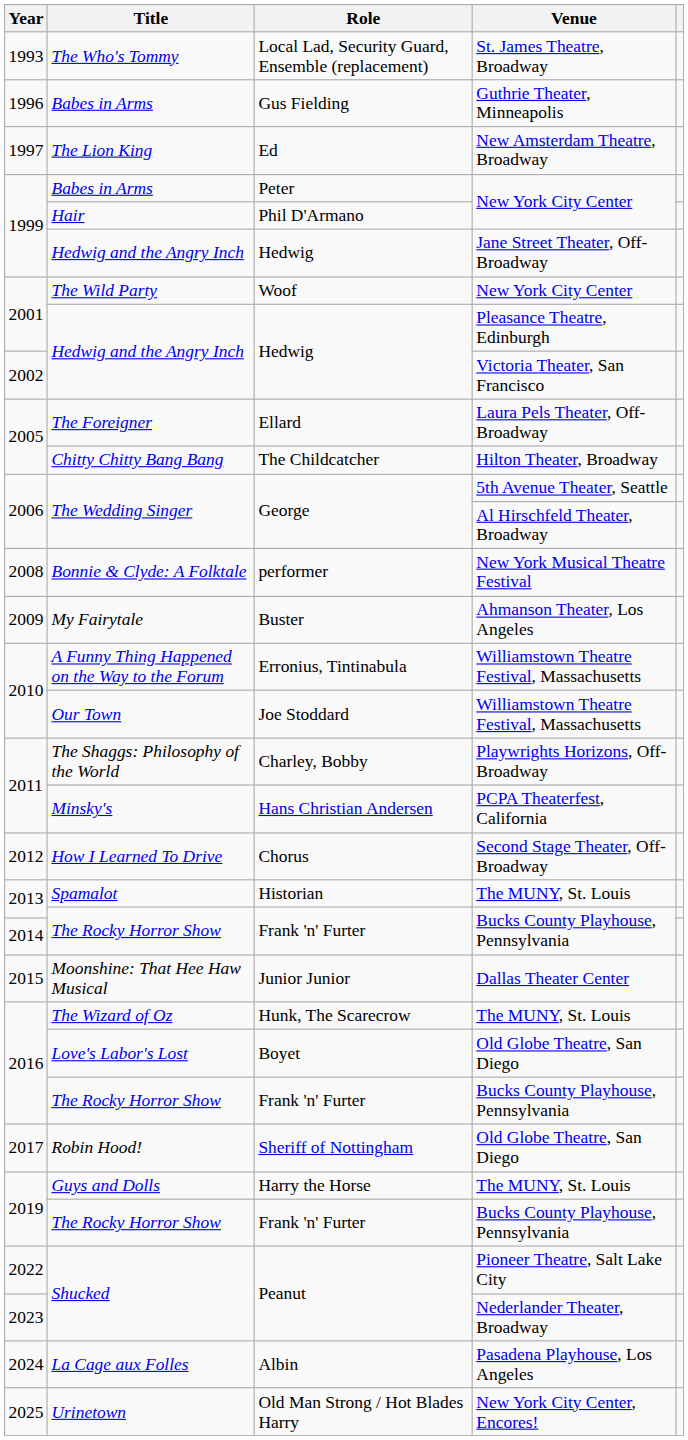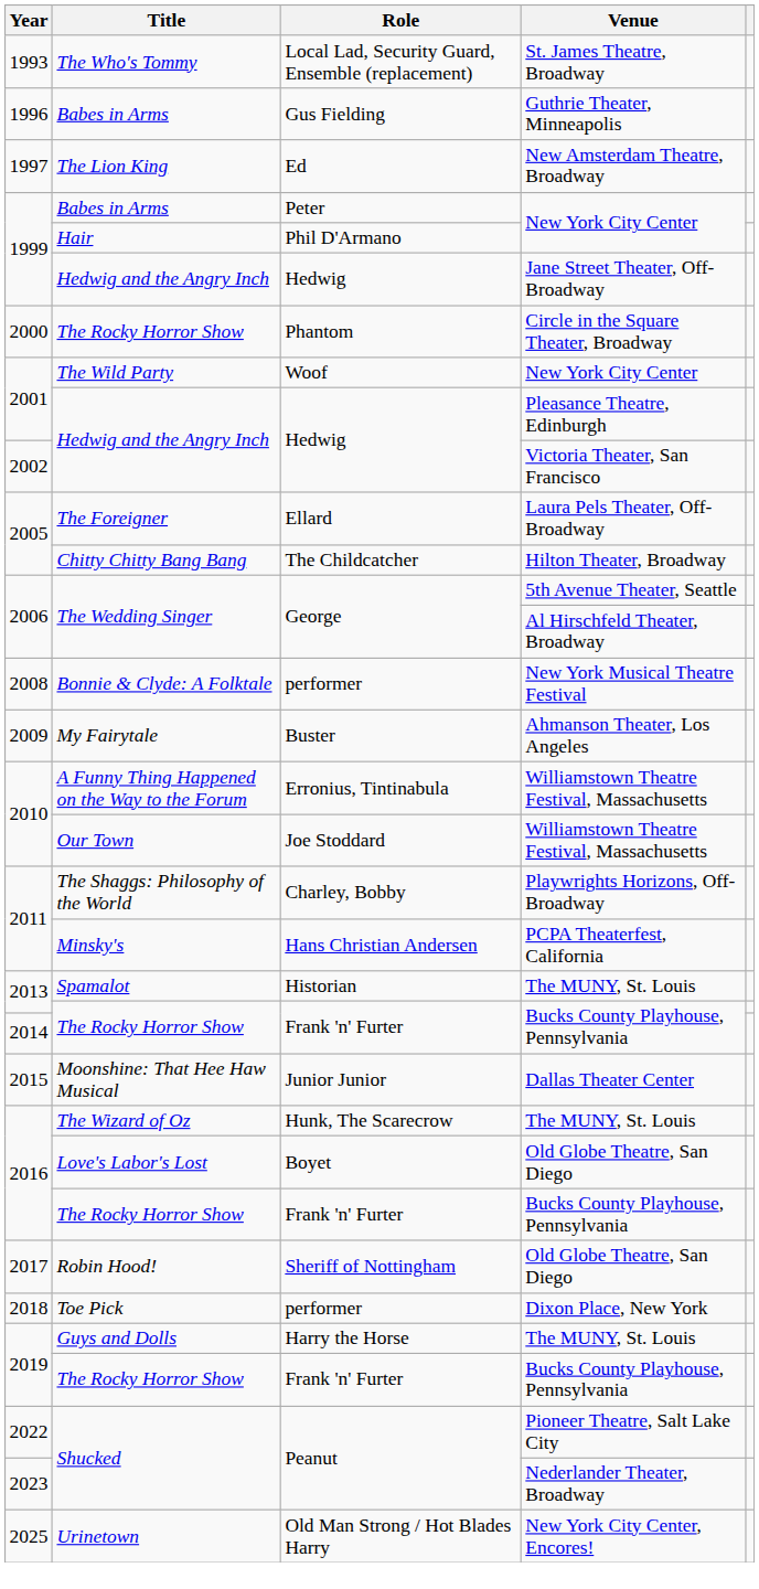+ row: 2000 | The Rocky Horror Show | Phantom | Circle in the Square Theater, Broadway
- row: 2012 | How I Learned To Drive | Chorus | Second Stage Theater, Off-Broadway
+ row: 2018 | Toe Pick | performer | Dixon Place, New York
- row: 2024 | La Cage aux Folles | Albin | Pasadena Playhouse, Los Angeles
